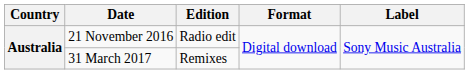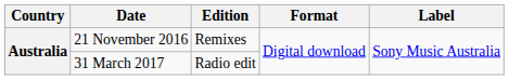21 November 2016 | Edition: Radio edit -> Remixes
31 March 2017 | Edition: Remixes -> Radio edit
